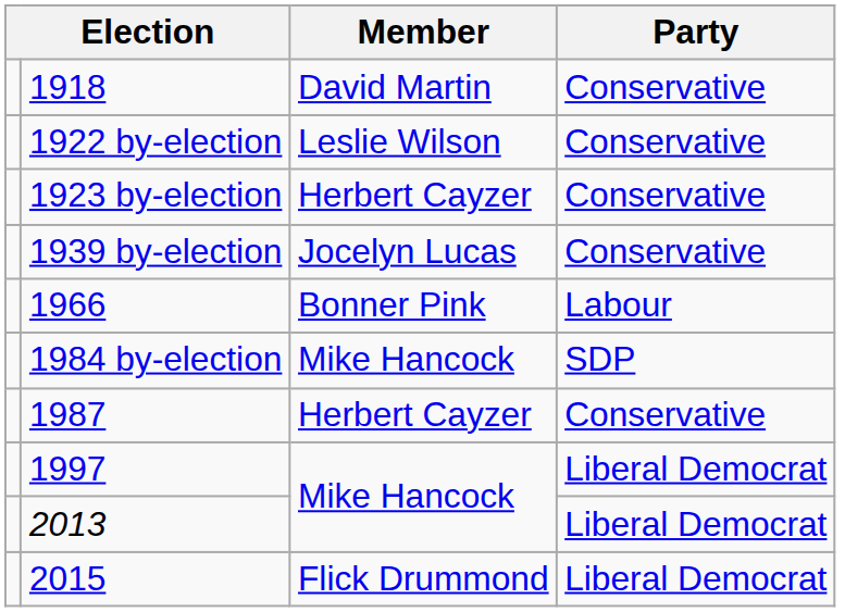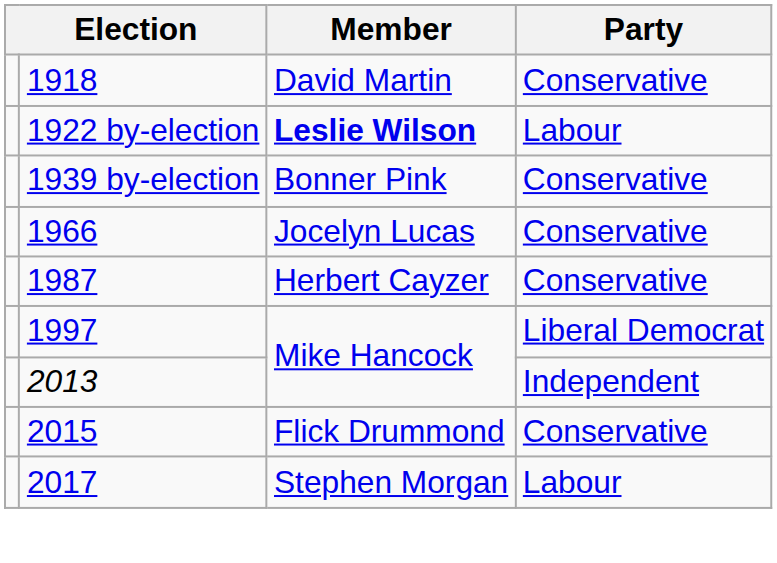1922 by-election | Member: normal -> bold
1922 by-election | Party: Conservative -> Labour
- row: 1923 by-election | Herbert Cayzer | Conservative
1939 by-election | Member: Jocelyn Lucas -> Bonner Pink
1966 | Member: Bonner Pink -> Jocelyn Lucas
1966 | Party: Labour -> Conservative
- row: 1984 by-election | Mike Hancock | SDP
2013 | Party: Liberal Democrat -> Independent
2015 | Party: Liberal Democrat -> Conservative
+ row: 2017 | Stephen Morgan | Labour
